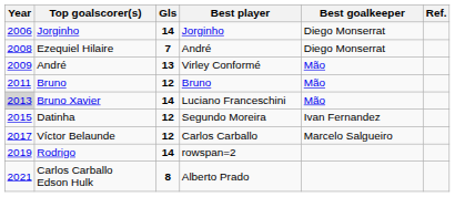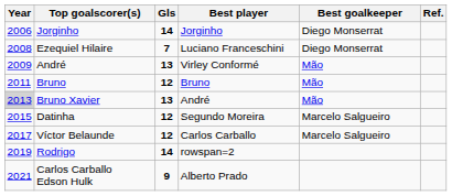Ezequiel Hilaire | Best player: André -> Luciano Franceschini
Bruno Xavier | Gls: 14 -> 13
Bruno Xavier | Best player: Luciano Franceschini -> André
Datinha | Best goalkeeper: Ivan Fernandez -> Marcelo Salgueiro
Carlos Carballo Edson Hulk | Gls: 8 -> 9
